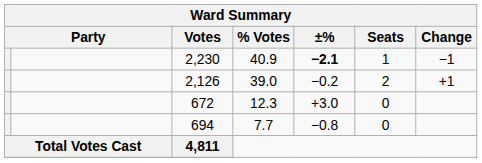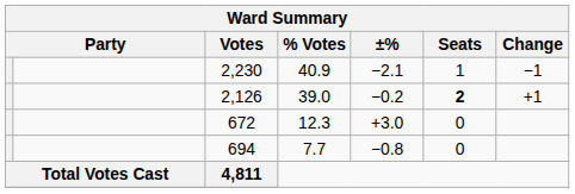2,230 | ±%: bold -> normal
2,126 | Seats: normal -> bold
